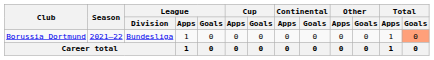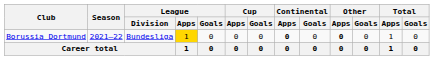Borussia Dortmund | League / Apps: no background -> gold background
Borussia Dortmund | Continental / Apps: normal -> bold
Borussia Dortmund | Other / Apps: normal -> bold
Borussia Dortmund | Total / Goals: lightsalmon background -> no background
